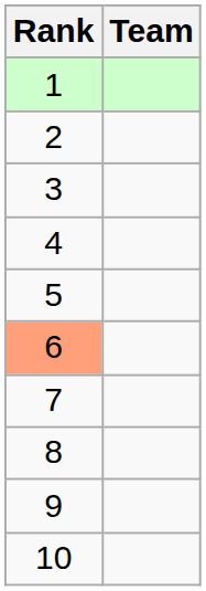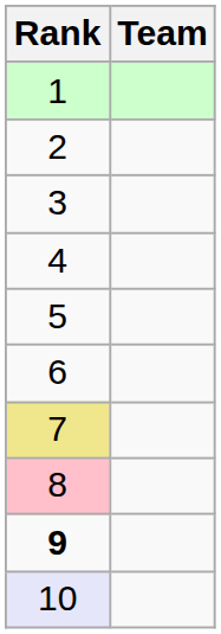6 | Rank: lightsalmon background -> no background
7 | Rank: no background -> khaki background
8 | Rank: no background -> pink background
9 | Rank: normal -> bold
10 | Rank: no background -> lavender background
